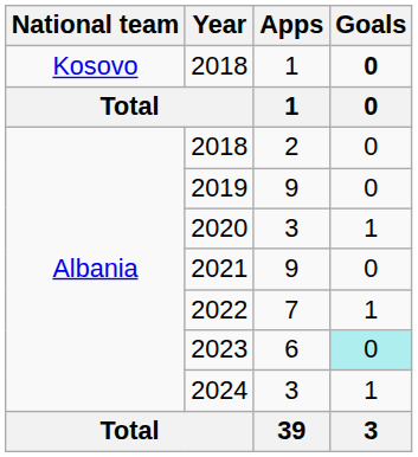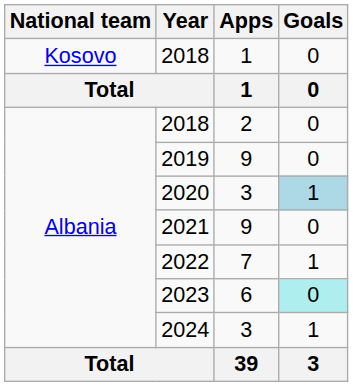2018 / 1 | Goals: bold -> normal
2020 | Goals: no background -> lightblue background
